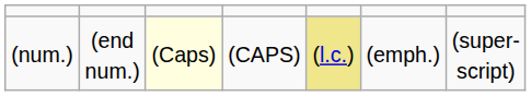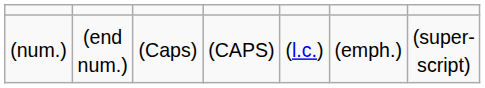(num.) | column 3: lightyellow background -> no background
(num.) | column 5: khaki background -> no background
